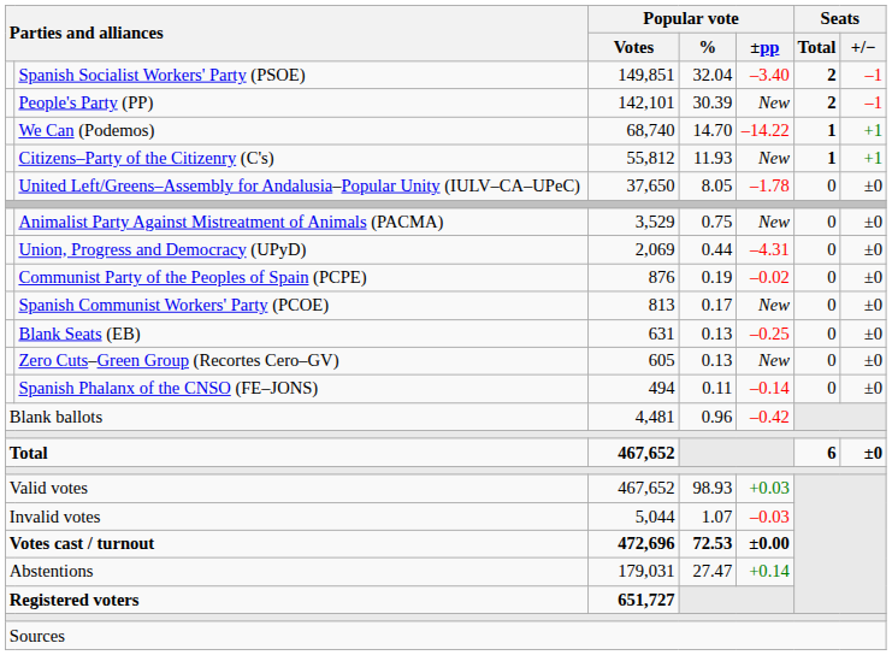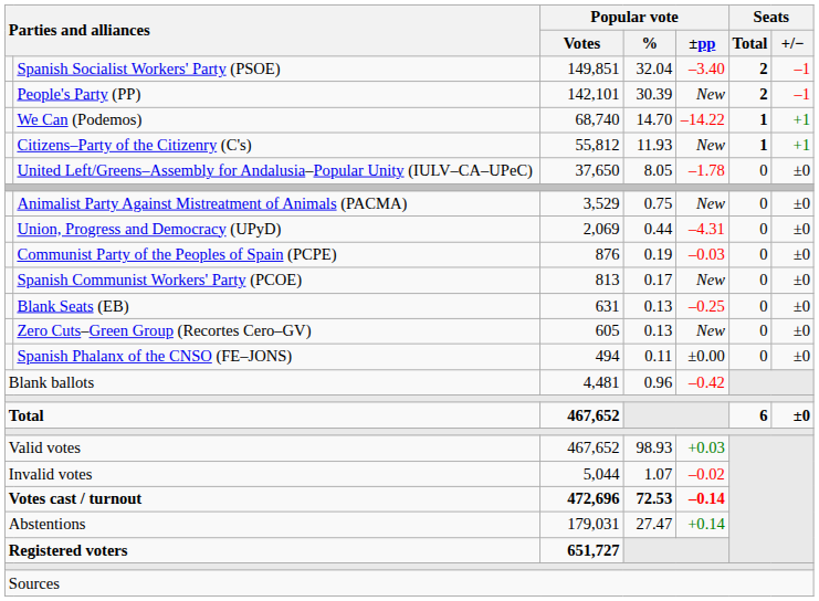Communist Party of the Peoples of Spain (PCPE) | Popular vote / ±pp: –0.02 -> –0.03
Spanish Phalanx of the CNSO (FE–JONS) | Popular vote / ±pp: –0.14 -> ±0.00
Invalid votes | Popular vote / ±pp: –0.03 -> –0.02
Votes cast / turnout | Popular vote / ±pp: ±0.00 -> –0.14
